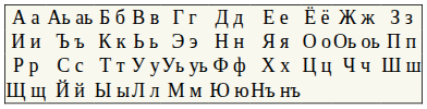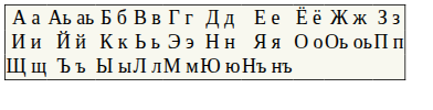И и | column 2: Ъ ъ -> Й й
- row: Р р | С с | Т т | У у | Уь уь | Ф ф | Х х | Ц ц | Ч ч | Ш ш
Щ щ | column 2: Й й -> Ъ ъ
